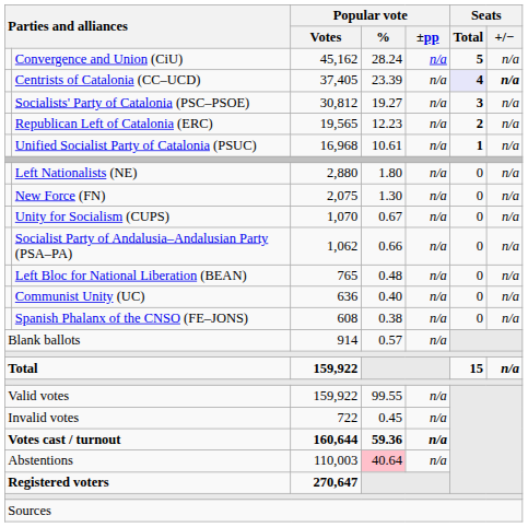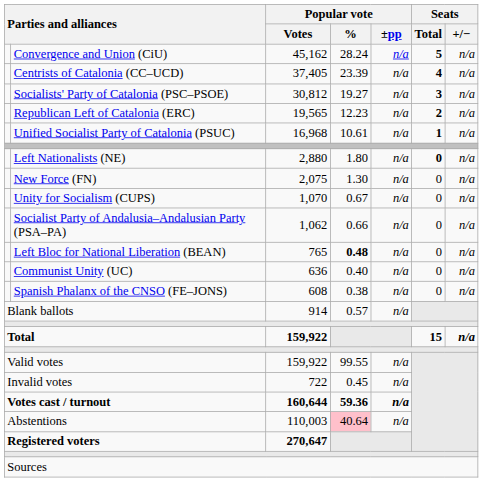Centrists of Catalonia (CC–UCD) | Seats / Total: lavender background -> no background
Centrists of Catalonia (CC–UCD) | Seats / +/−: bold -> normal
Left Nationalists (NE) | Seats / Total: normal -> bold
Left Bloc for National Liberation (BEAN) | Popular vote / %: normal -> bold
